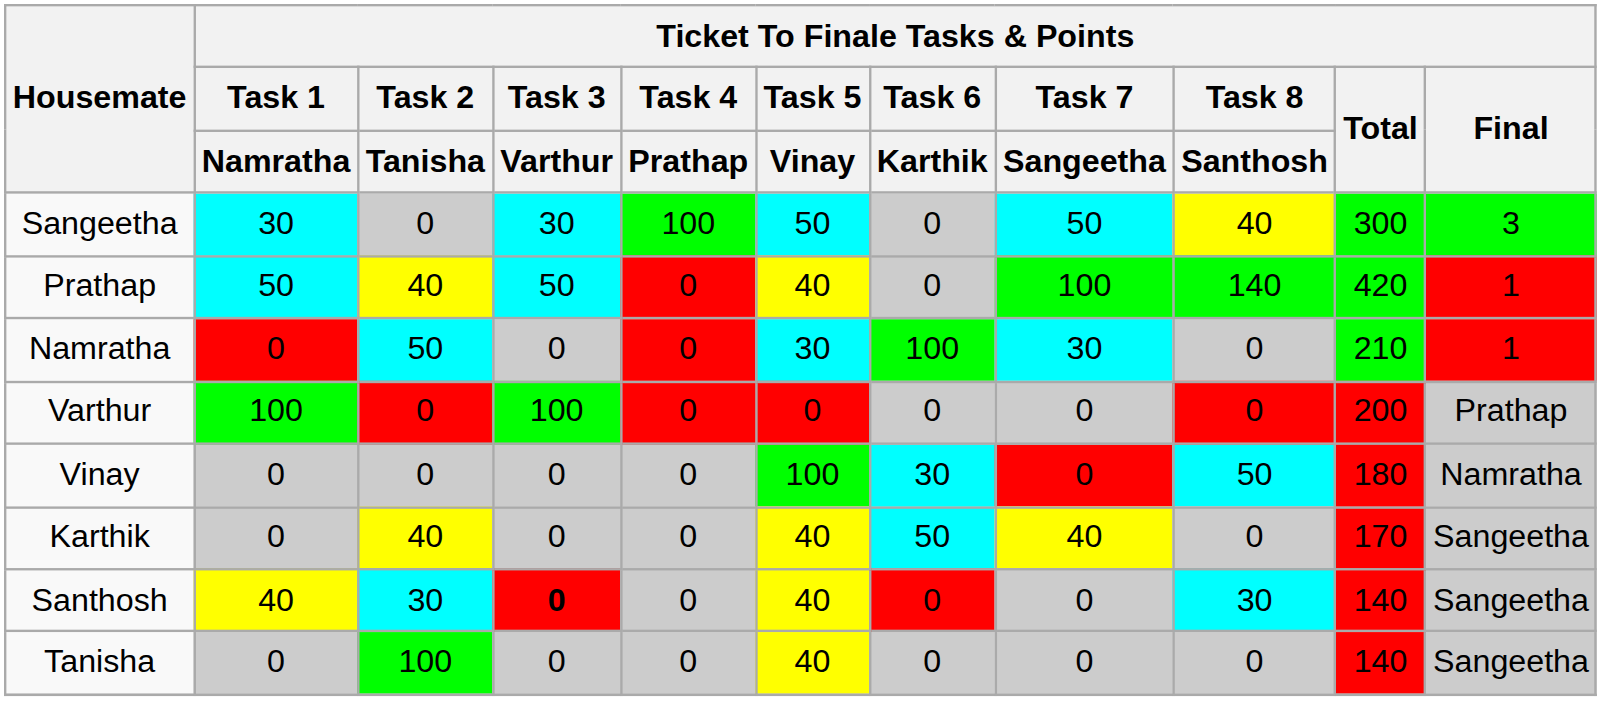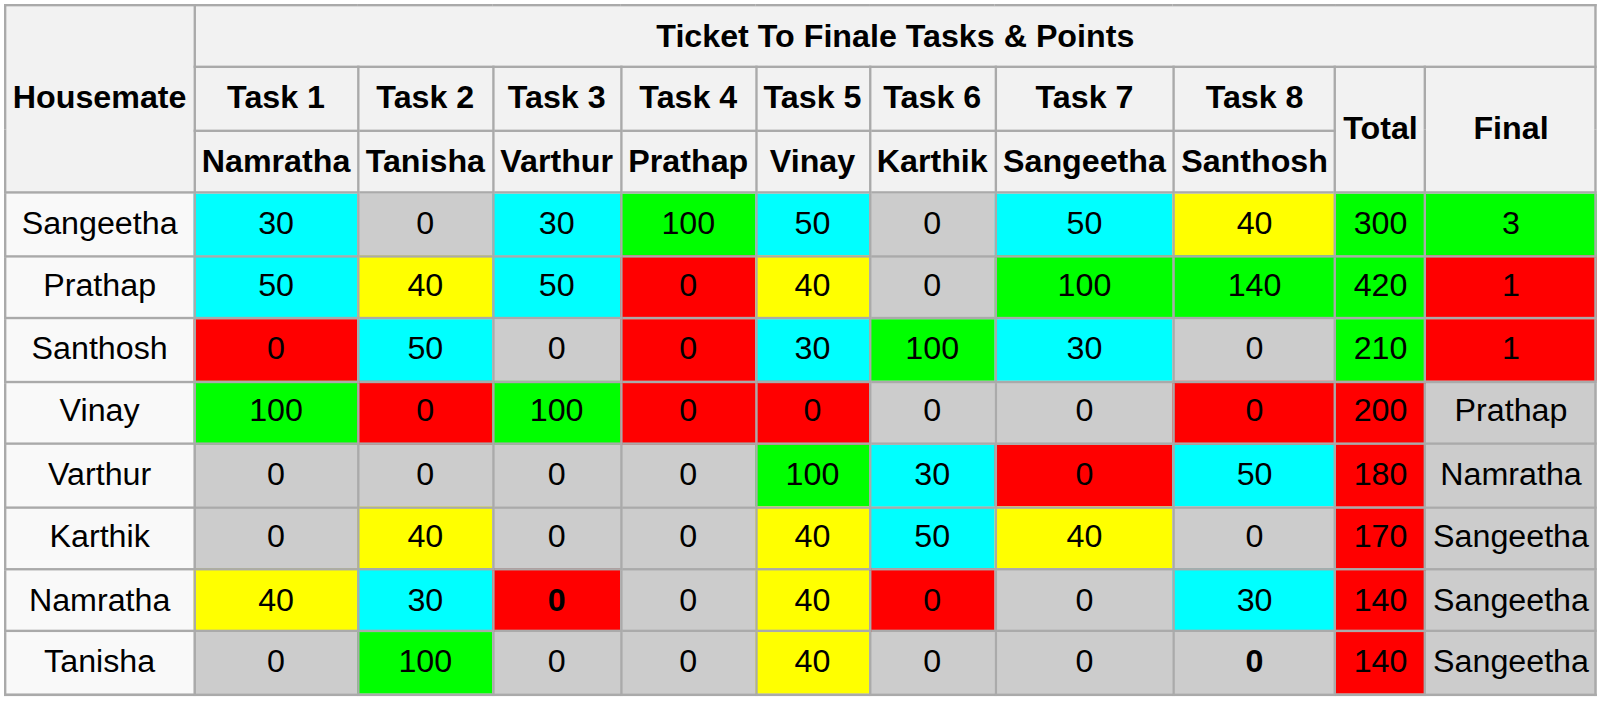row 6 | Housemate: Namratha -> Santhosh
row 7 | Housemate: Varthur -> Vinay
row 8 | Housemate: Vinay -> Varthur
row 10 | Housemate: Santhosh -> Namratha
row 11 | Ticket To Finale Tasks & Points / Task 8 / Santhosh: normal -> bold
